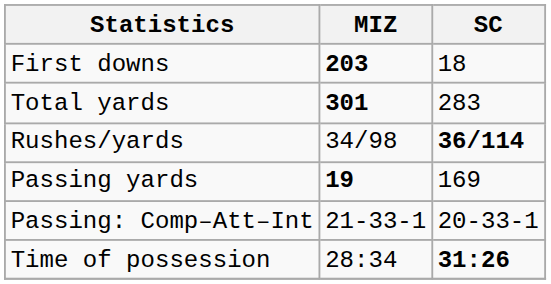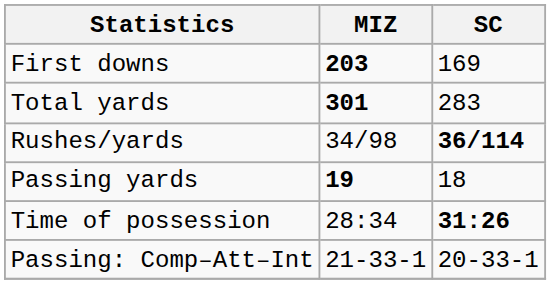First downs | SC: 18 -> 169
Passing yards | SC: 169 -> 18
rows swapped: Passing: Comp–Att–Int <-> Time of possession
